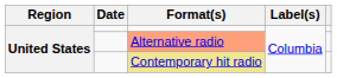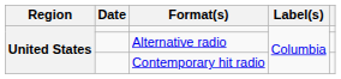Alternative radio | Format(s): lightsalmon background -> no background
Contemporary hit radio | Format(s): khaki background -> no background
